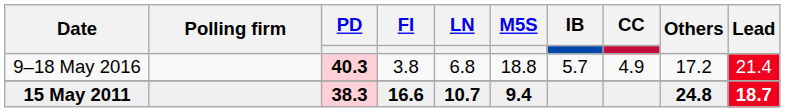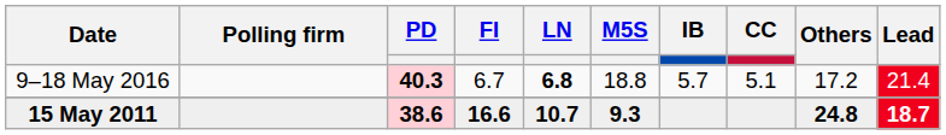9–18 May 2016 | FI: 3.8 -> 6.7
9–18 May 2016 | LN: normal -> bold
9–18 May 2016 | CC: 4.9 -> 5.1
15 May 2011 | PD: 38.3 -> 38.6
15 May 2011 | M5S: 9.4 -> 9.3
